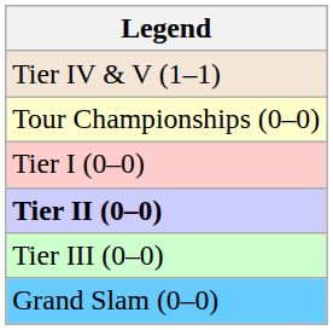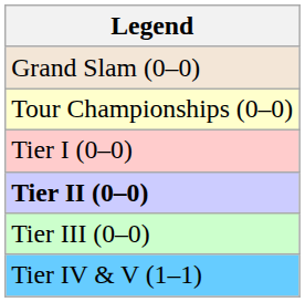row 2 | column 1: Tier IV & V (1–1) -> Grand Slam (0–0)
row 7 | column 1: Grand Slam (0–0) -> Tier IV & V (1–1)
